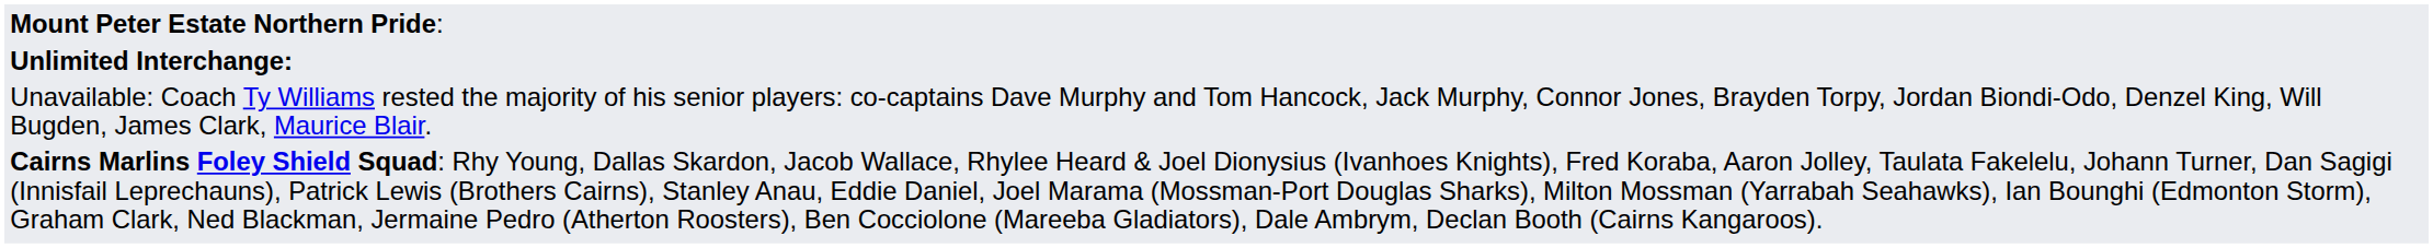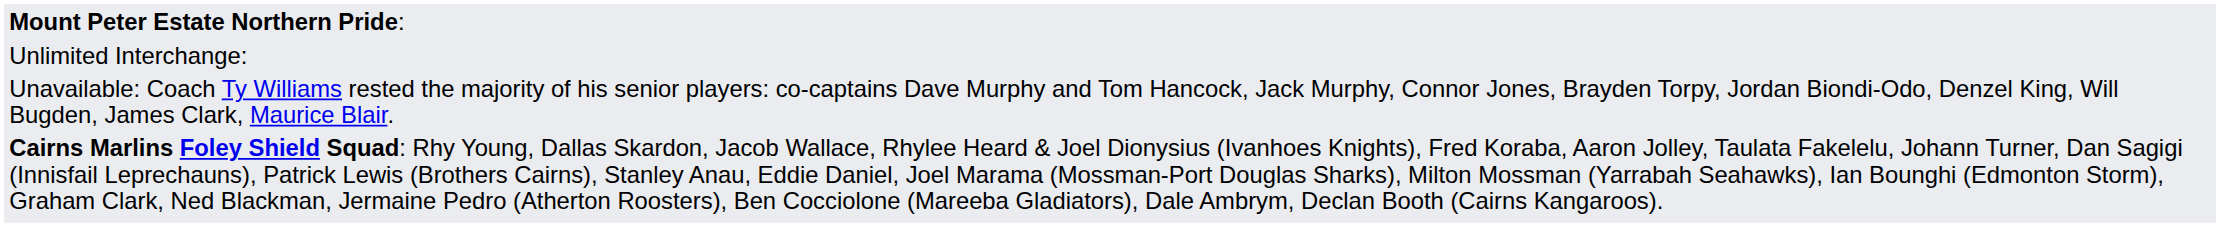row 2 | column 1: bold -> normal
